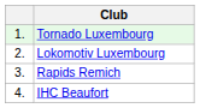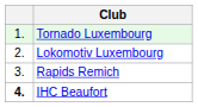IHC Beaufort | column 1: normal -> bold
